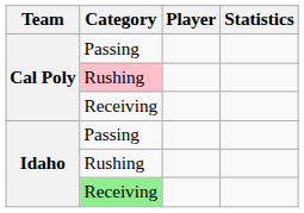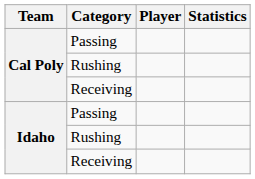Cal Poly / Rushing | Category: pink background -> no background
Idaho / Receiving | Category: lightgreen background -> no background
